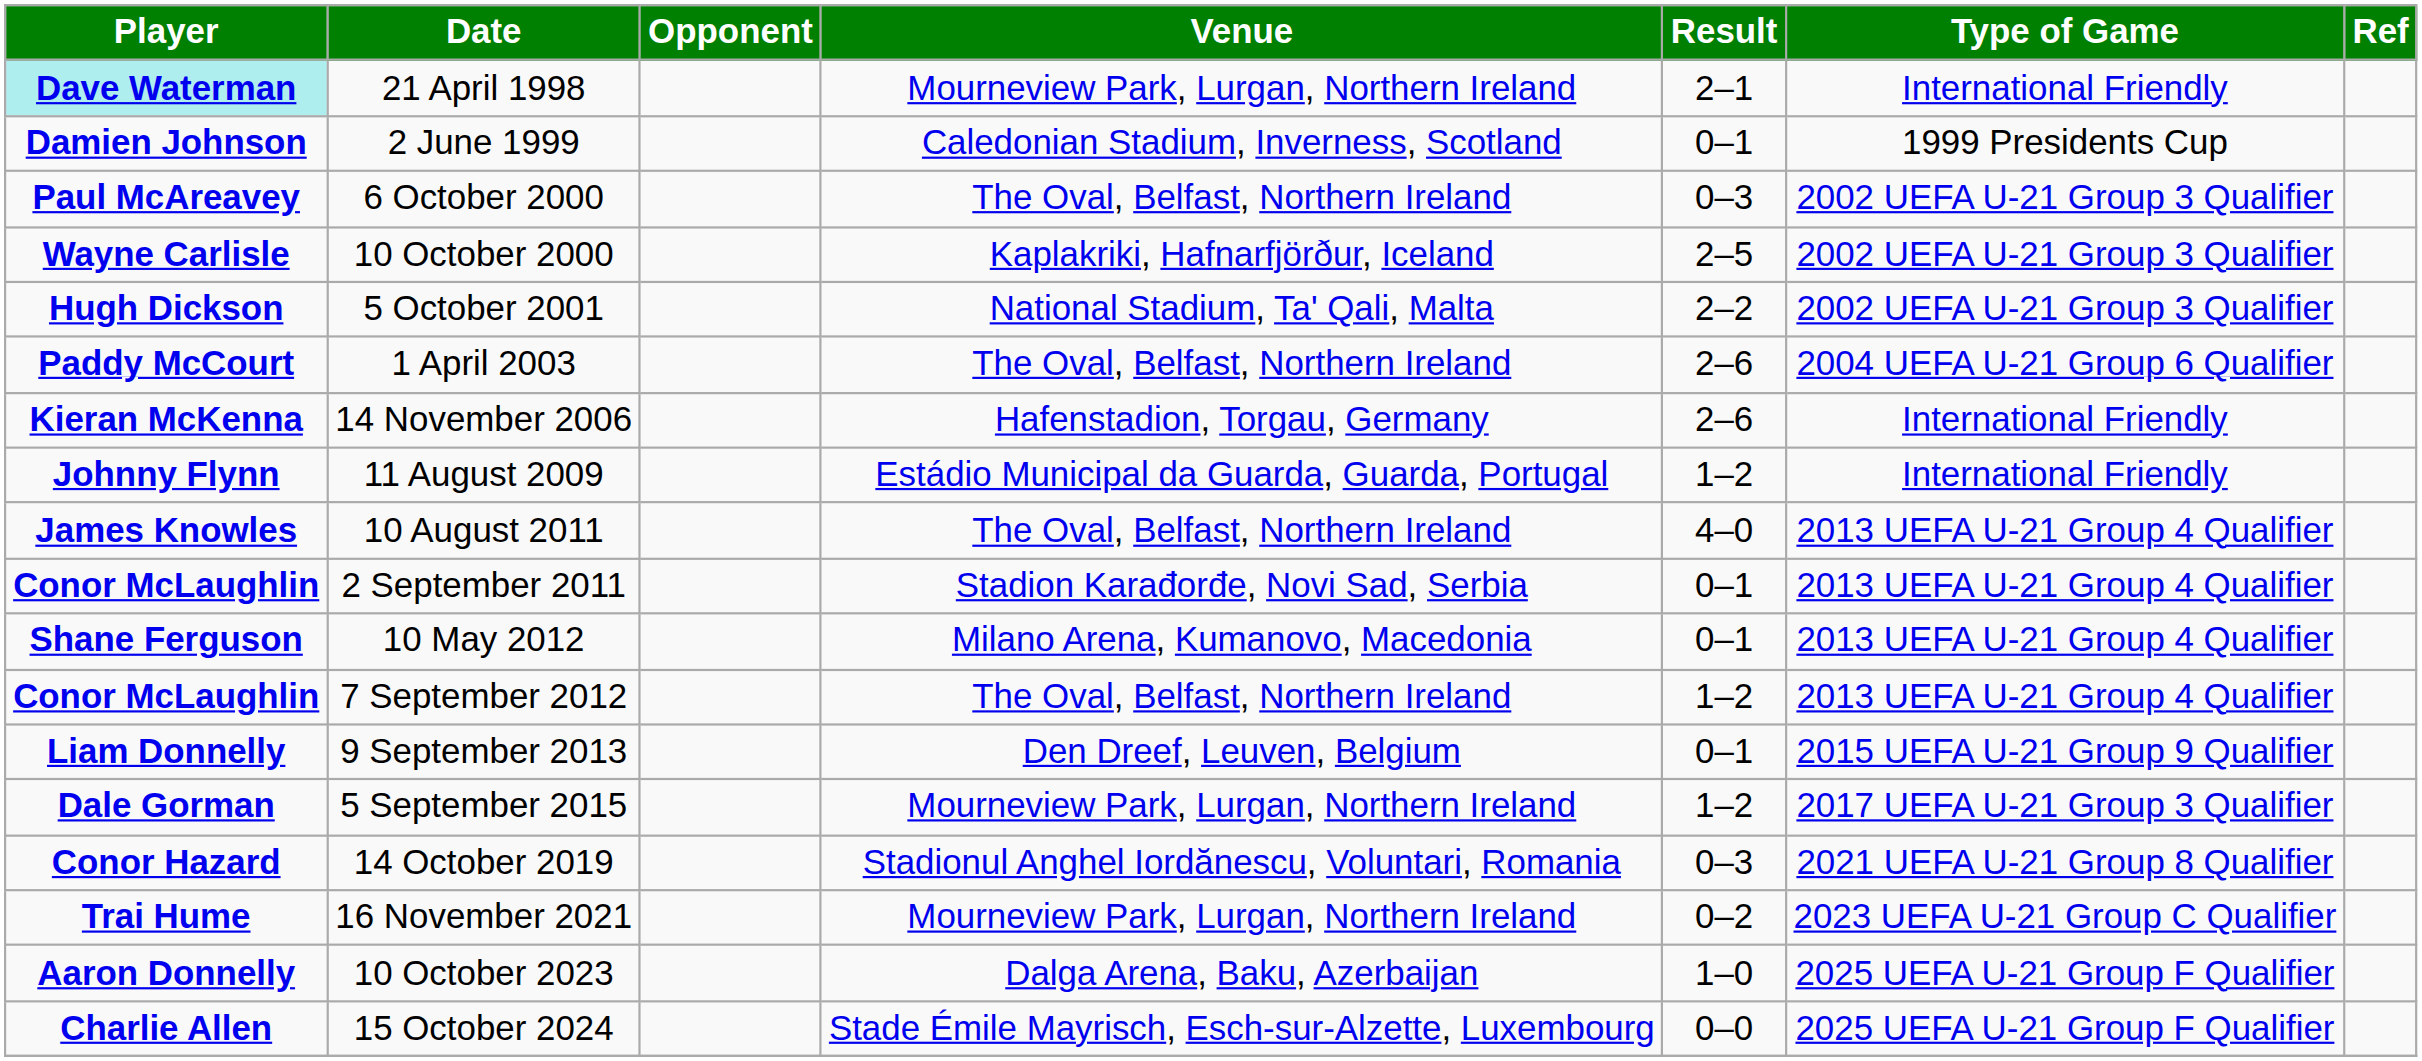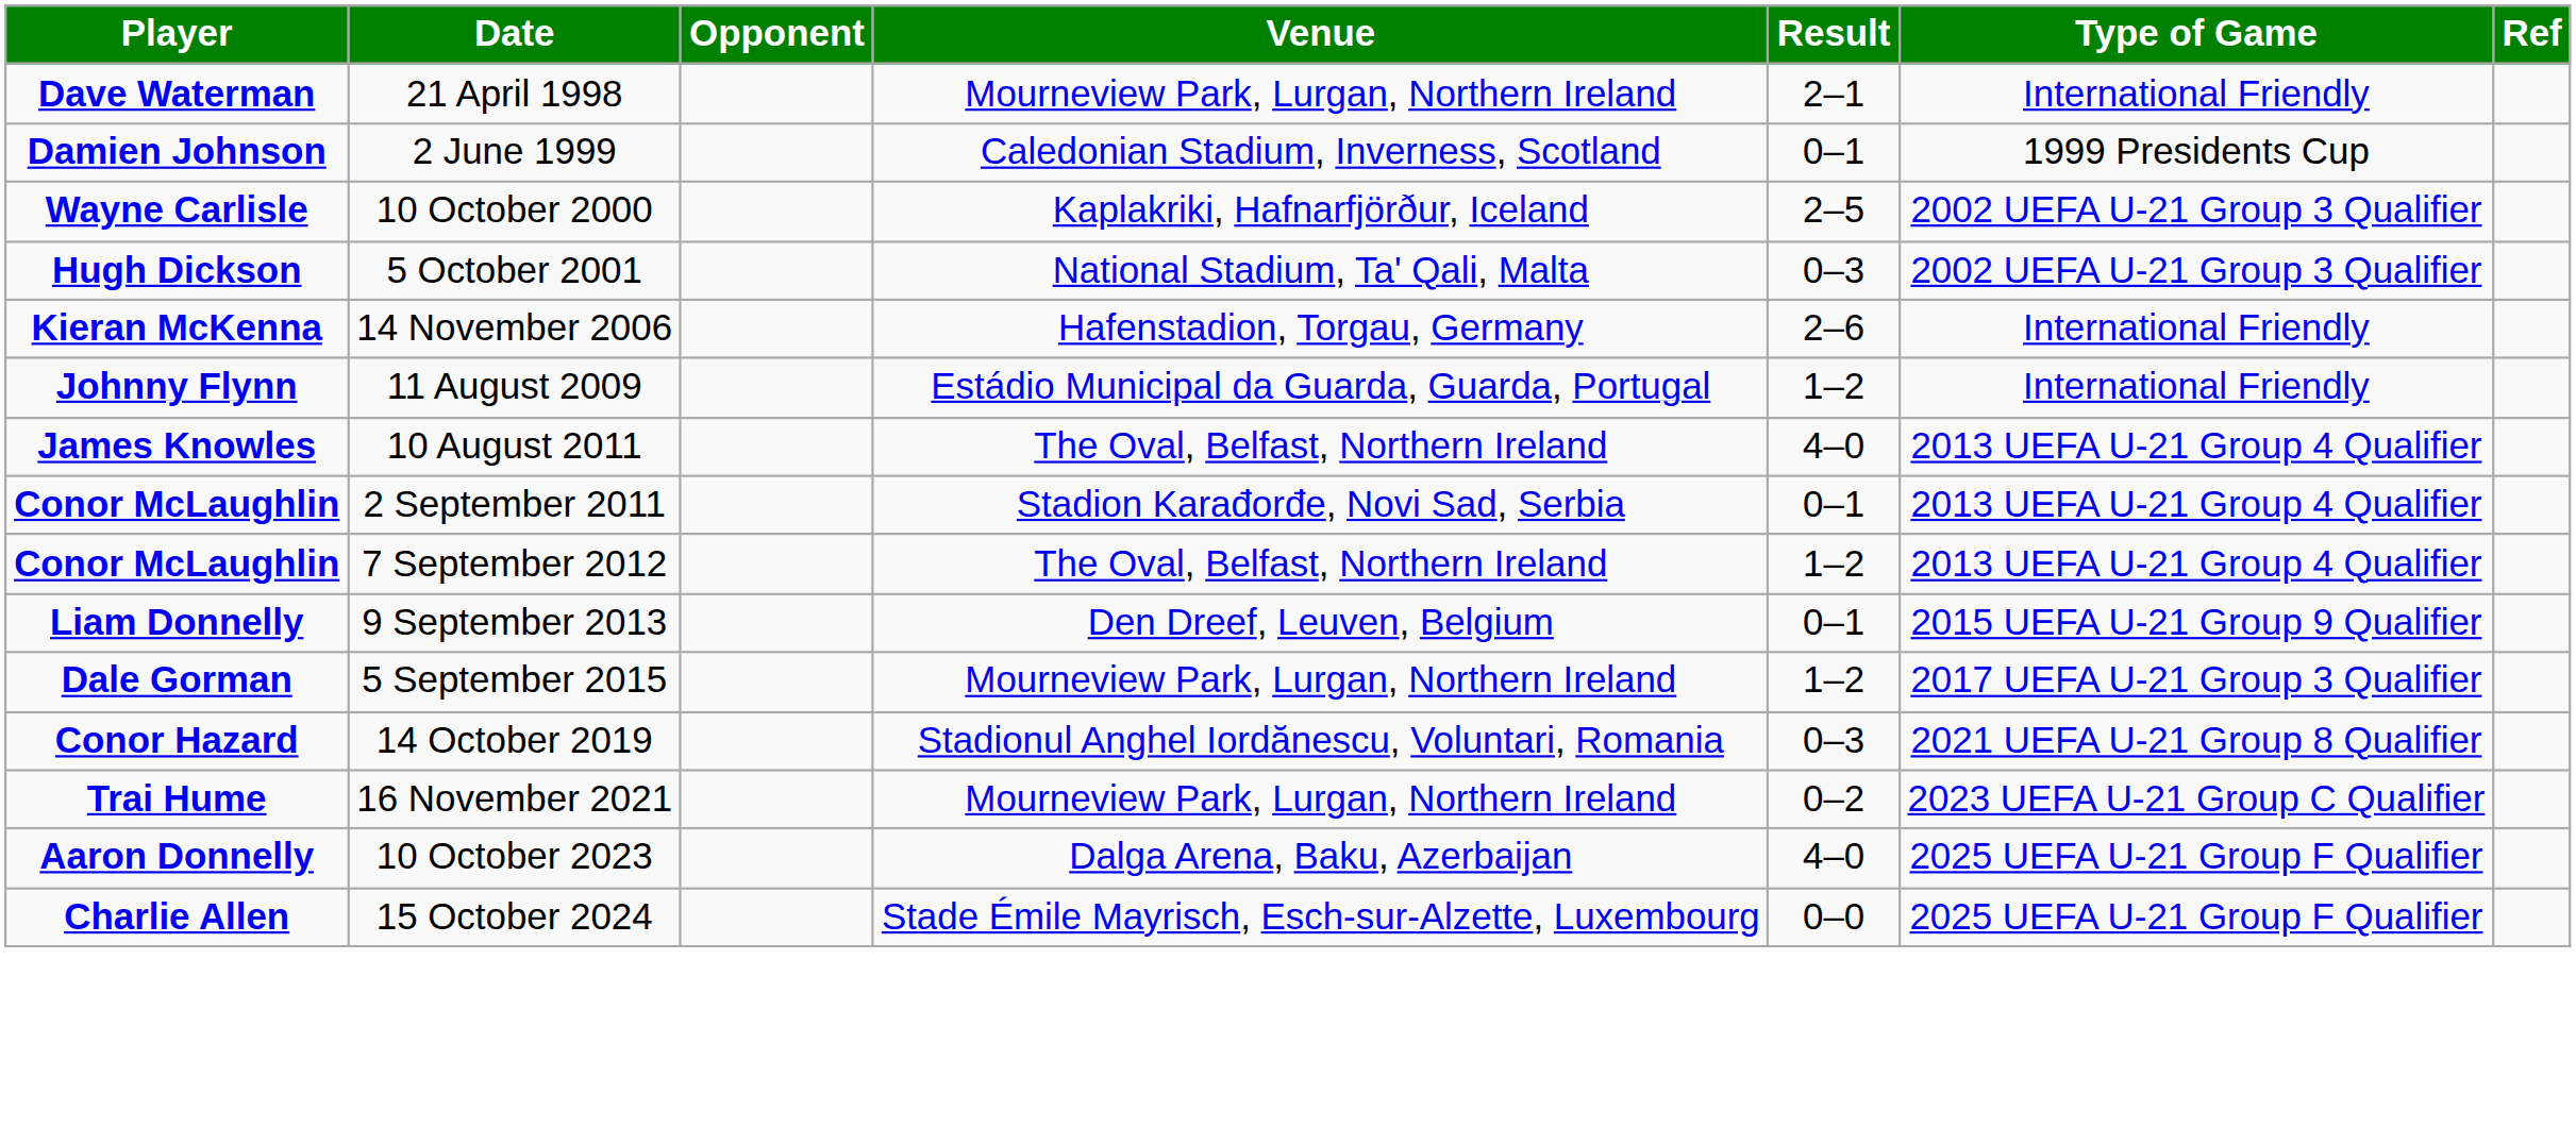21 April 1998 | Player: paleturquoise background -> no background
- row: Paul McAreavey | 6 October 2000 | The Oval, Belfast, Northern Ireland | 0–3 | 2002 UEFA U-21 Group 3 Qualifier
5 October 2001 | Result: 2–2 -> 0–3
- row: Paddy McCourt | 1 April 2003 | The Oval, Belfast, Northern Ireland | 2–6 | 2004 UEFA U-21 Group 6 Qualifier
- row: Shane Ferguson | 10 May 2012 | Milano Arena, Kumanovo, Macedonia | 0–1 | 2013 UEFA U-21 Group 4 Qualifier
10 October 2023 | Result: 1–0 -> 4–0
